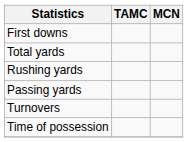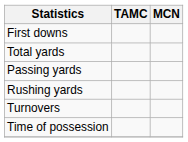rows swapped: Rushing yards <-> Passing yards
